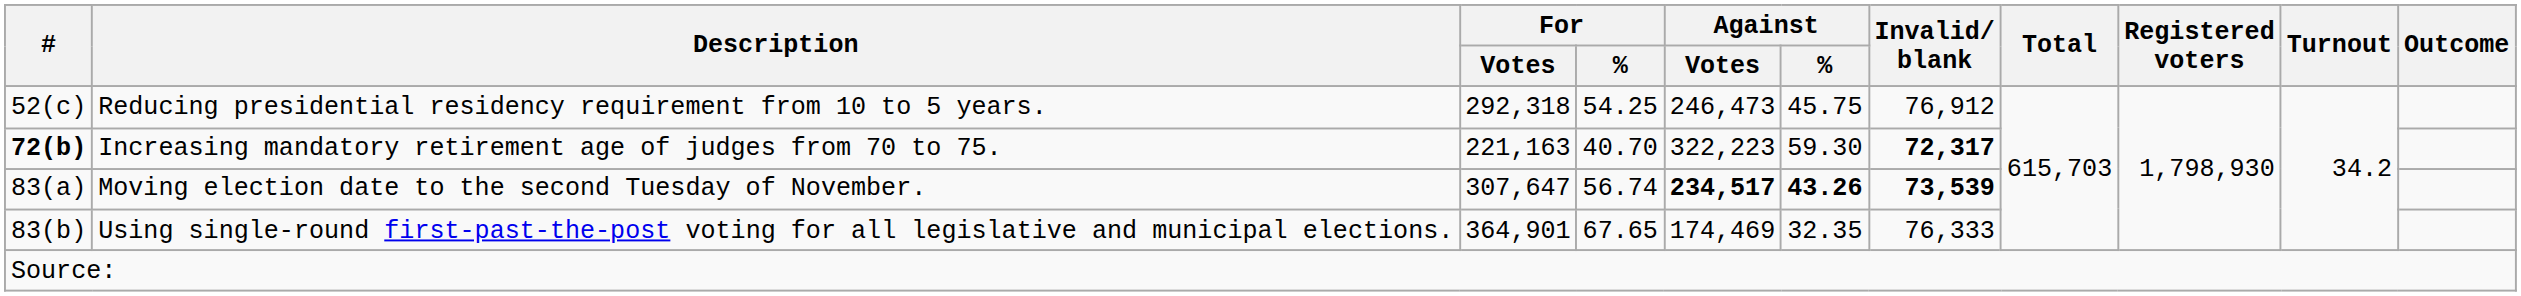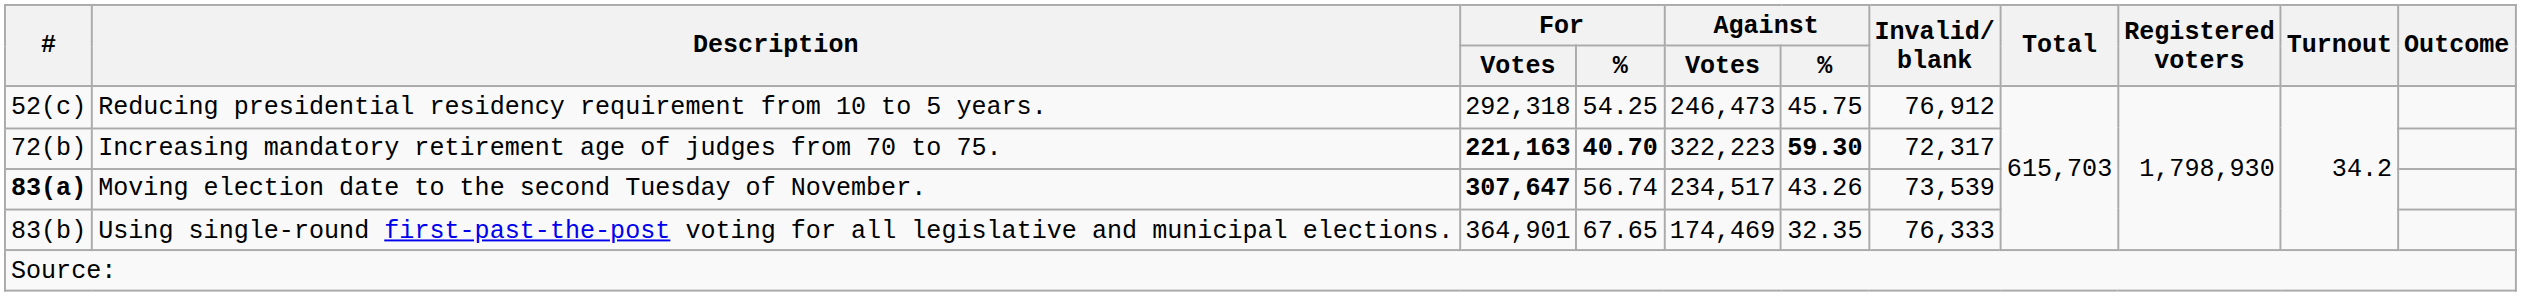Increasing mandatory retirement age of judges from 70 to 75. | #: bold -> normal
Increasing mandatory retirement age of judges from 70 to 75. | For / Votes: normal -> bold
Increasing mandatory retirement age of judges from 70 to 75. | For / %: normal -> bold
Increasing mandatory retirement age of judges from 70 to 75. | Against / %: normal -> bold
Increasing mandatory retirement age of judges from 70 to 75. | Invalid/ blank: bold -> normal
Moving election date to the second Tuesday of November. | #: normal -> bold
Moving election date to the second Tuesday of November. | For / Votes: normal -> bold
Moving election date to the second Tuesday of November. | Against / Votes: bold -> normal
Moving election date to the second Tuesday of November. | Against / %: bold -> normal
Moving election date to the second Tuesday of November. | Invalid/ blank: bold -> normal
